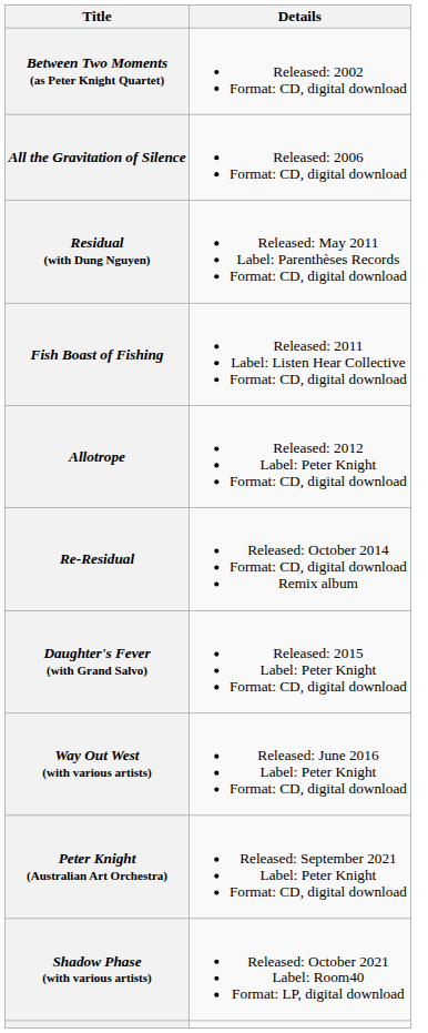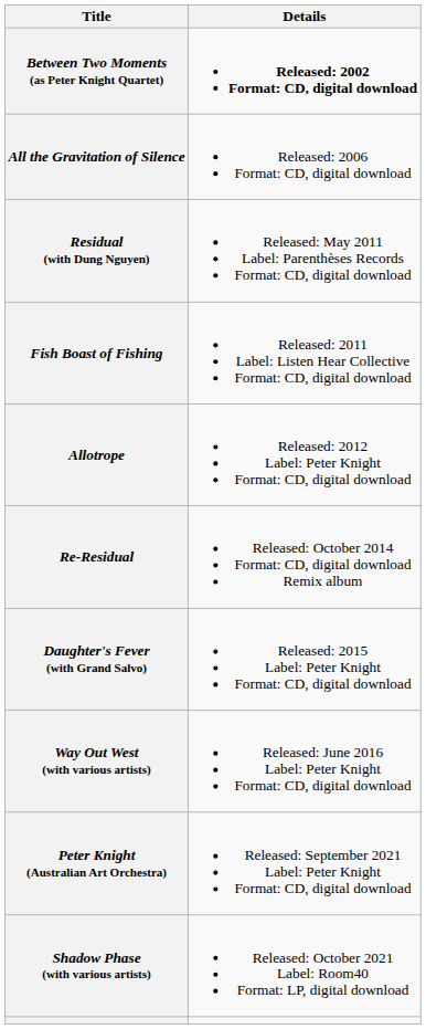Between Two Moments (as Peter Knight Quartet) | Details: normal -> bold
